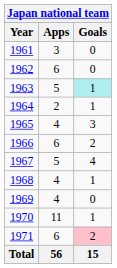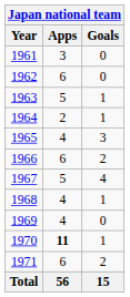1963 | Goals: paleturquoise background -> no background
1970 | Apps: normal -> bold
1971 | Goals: pink background -> no background
